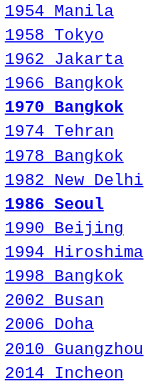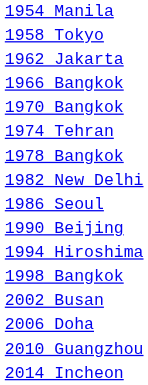1970 Bangkok | column 1: bold -> normal
1986 Seoul | column 1: bold -> normal
